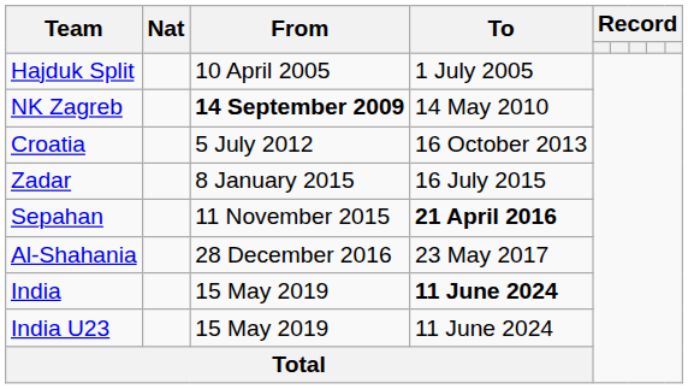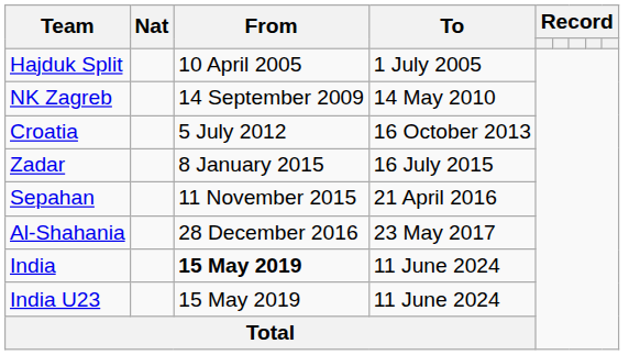NK Zagreb | From: bold -> normal
Sepahan | To: bold -> normal
India | From: normal -> bold
India | To: bold -> normal
